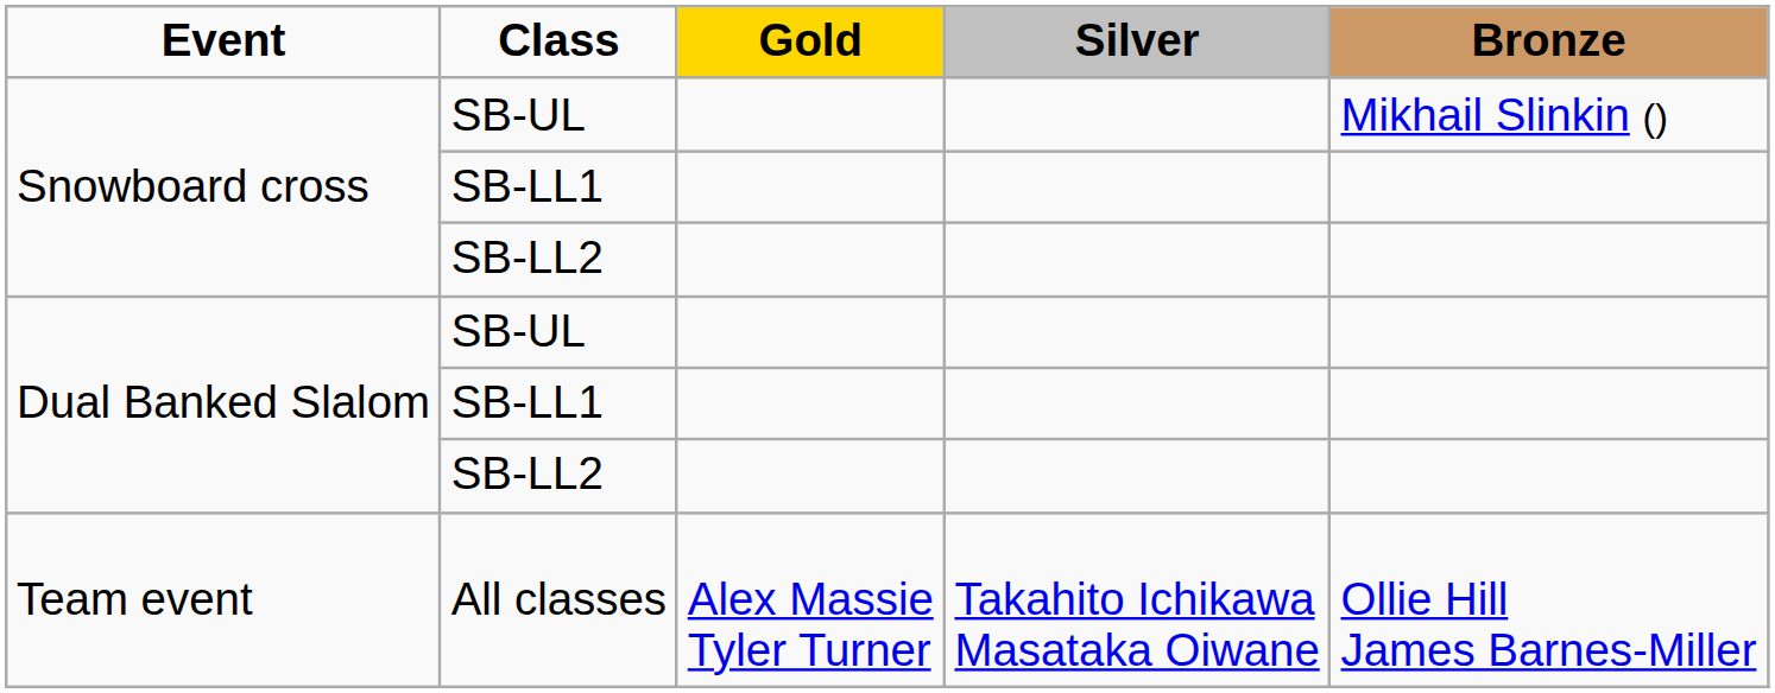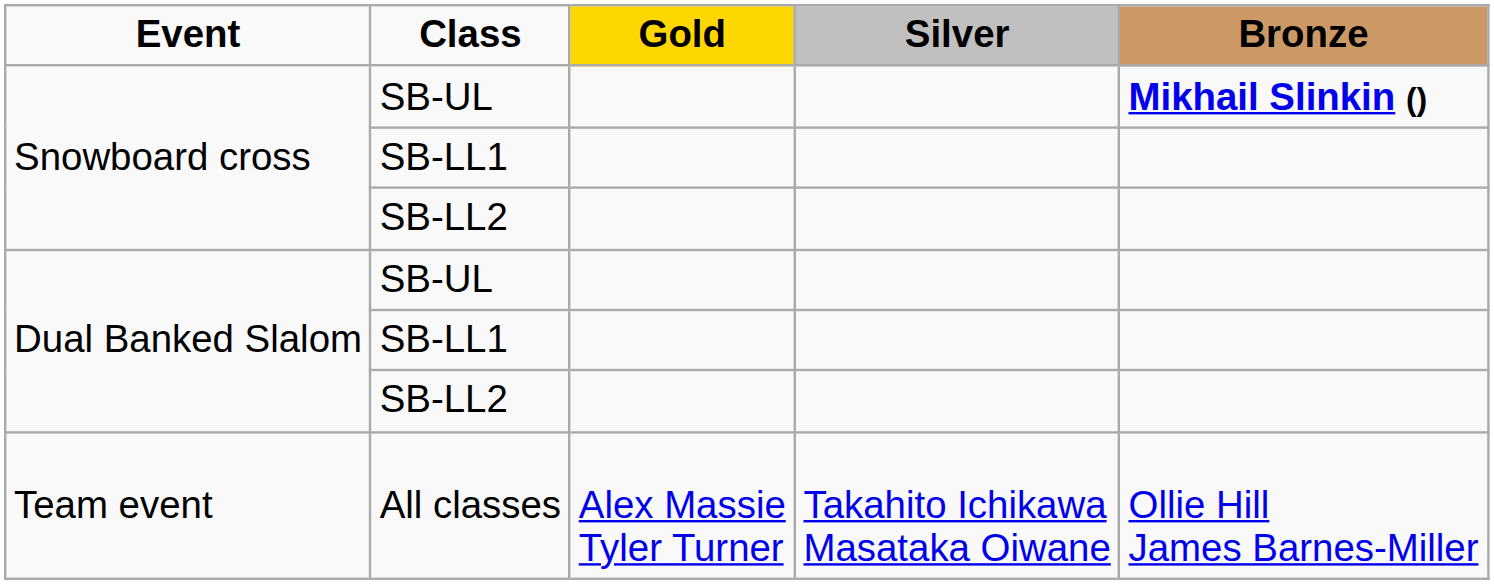Snowboard cross / SB-UL | Bronze: normal -> bold
